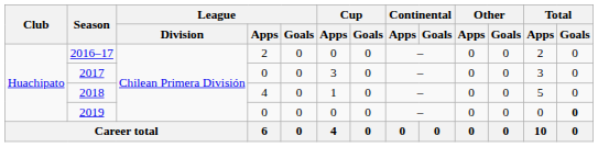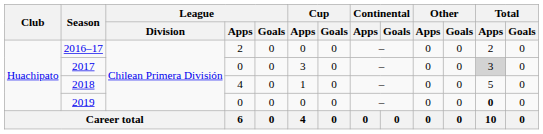2017 | Total / Apps: no background -> lightgrey background
2019 | Total / Apps: normal -> bold
2019 | Total / Goals: bold -> normal
